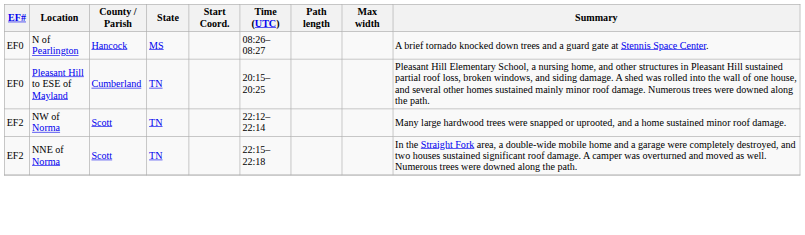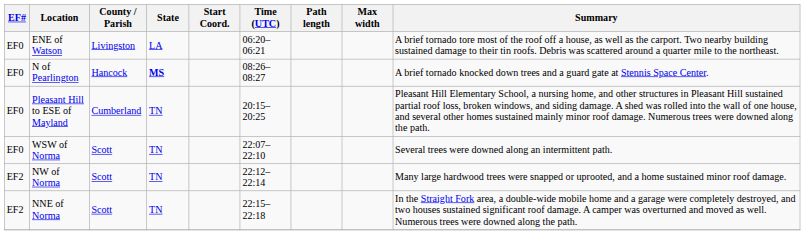+ row: EF0 | ENE of Watson | Livingston | LA | 06:20–06:21 | A brief tornado tore most of the roof off a house, as well as the carport. Two nearby building sustained damage to their tin roofs. Debris was scattered around a quarter mile to the northeast.
N of Pearlington | State: normal -> bold
+ row: EF0 | WSW of Norma | Scott | TN | 22:07–22:10 | Several trees were downed along an intermittent path.
